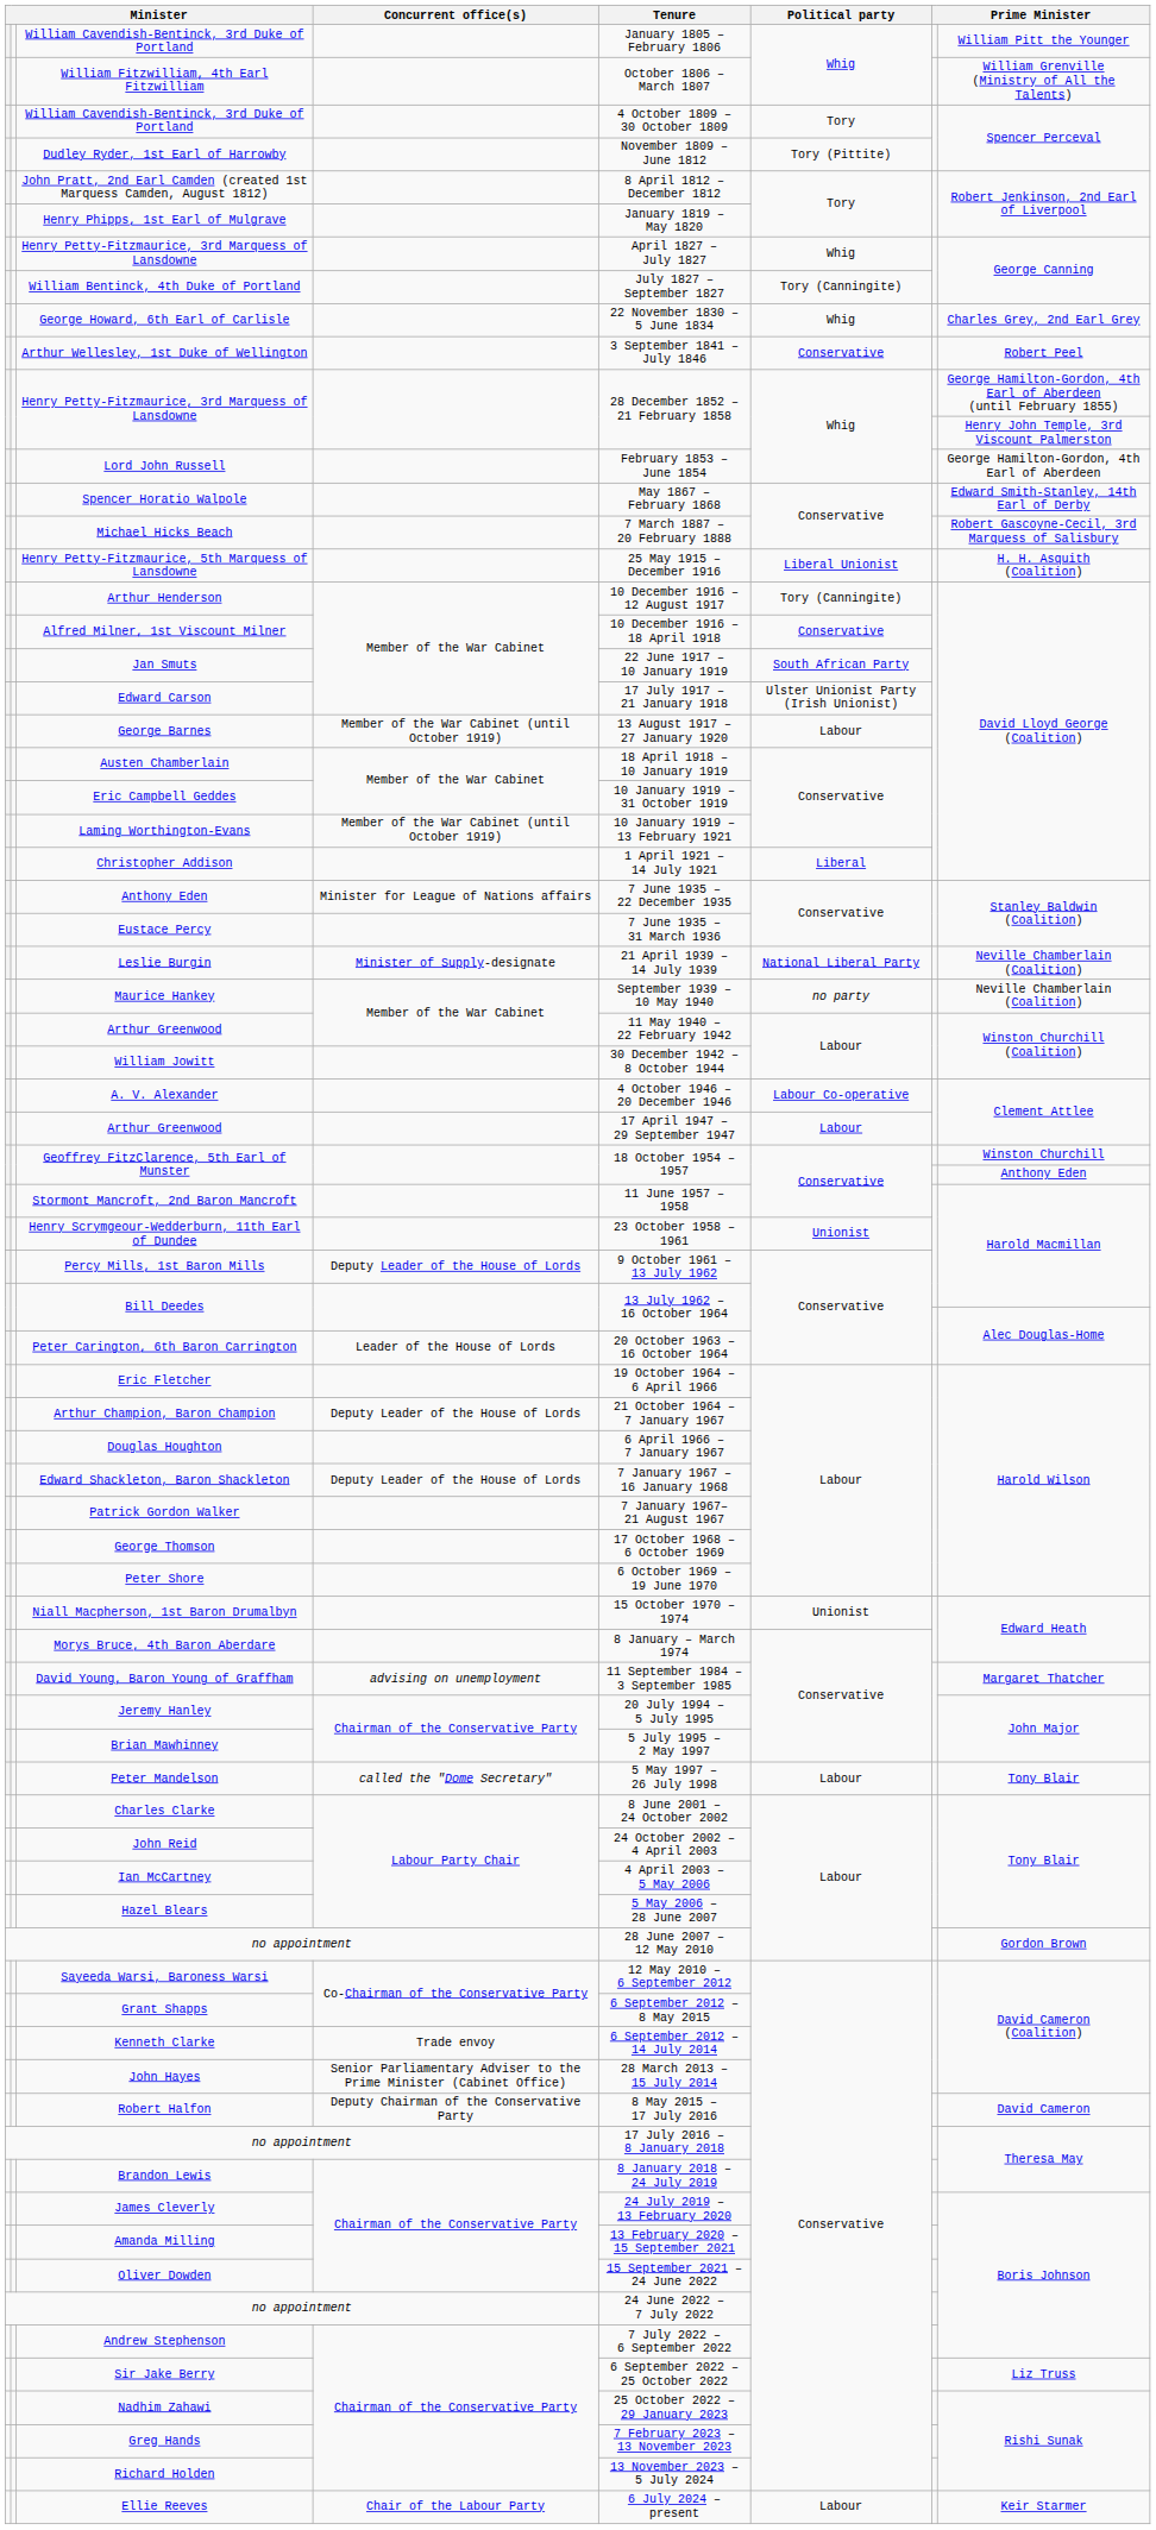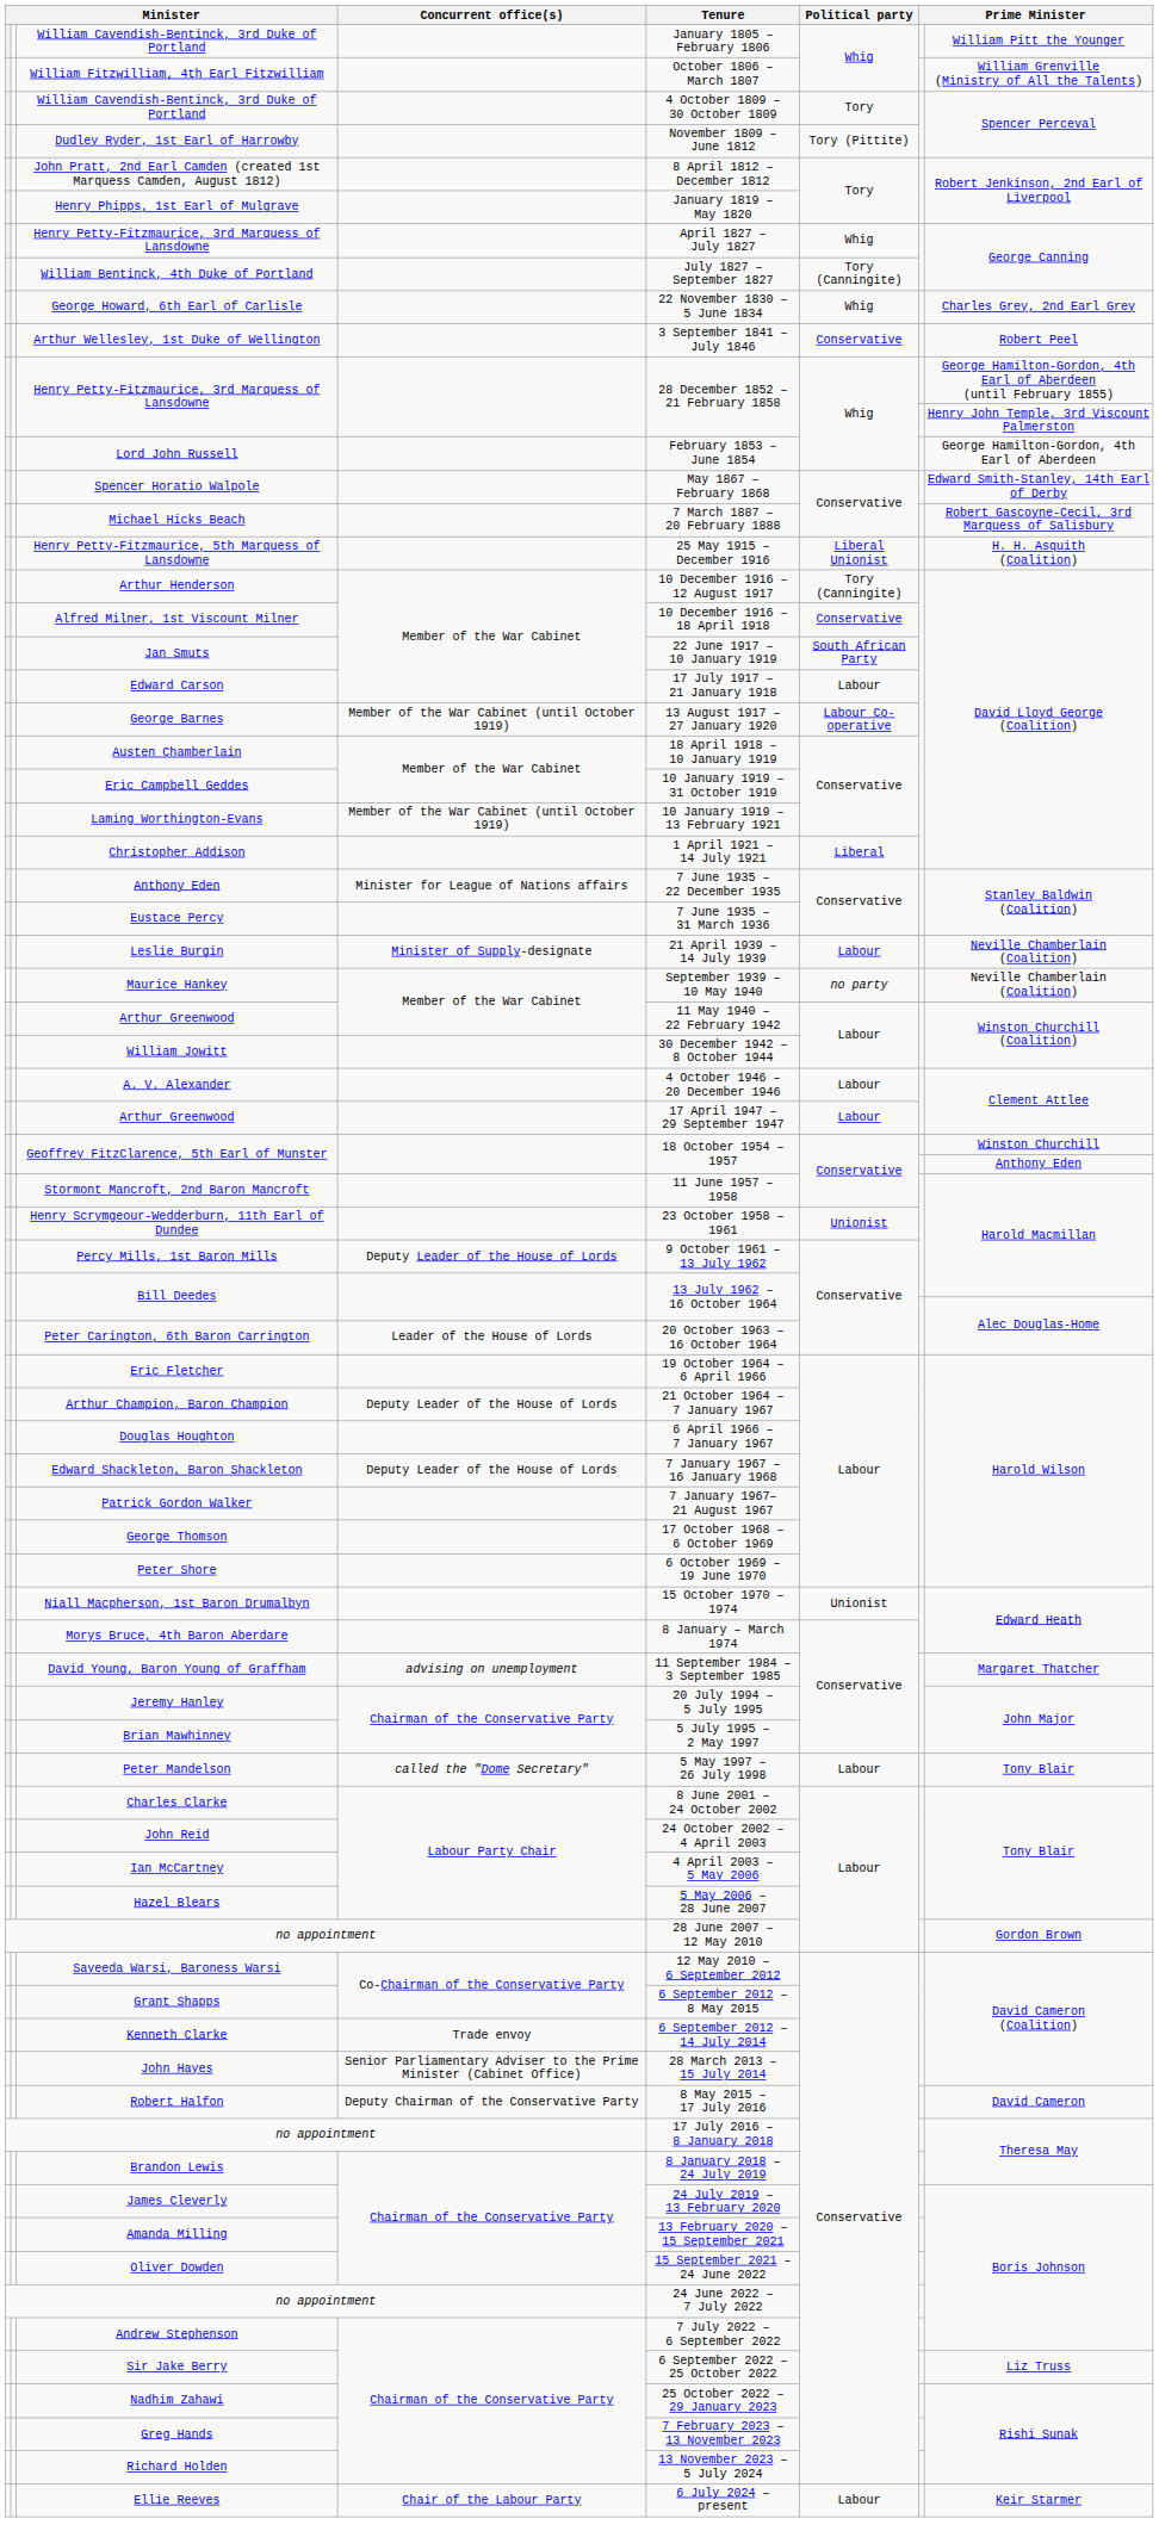Edward Carson | Political party: Ulster Unionist Party (Irish Unionist) -> Labour
George Barnes | Political party: Labour -> Labour Co-operative
Leslie Burgin | Political party: National Liberal Party -> Labour
A. V. Alexander | Political party: Labour Co-operative -> Labour
